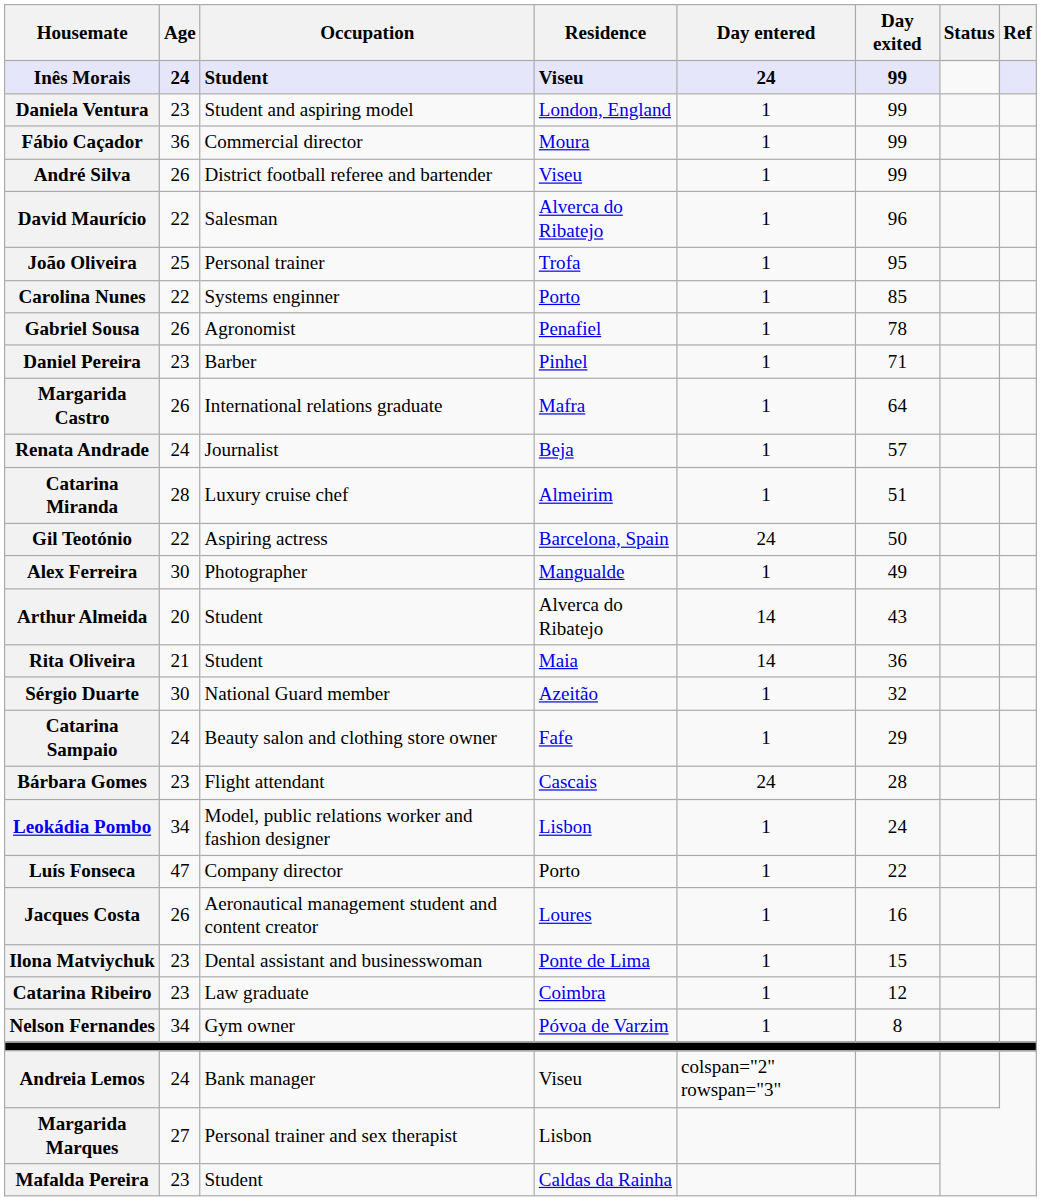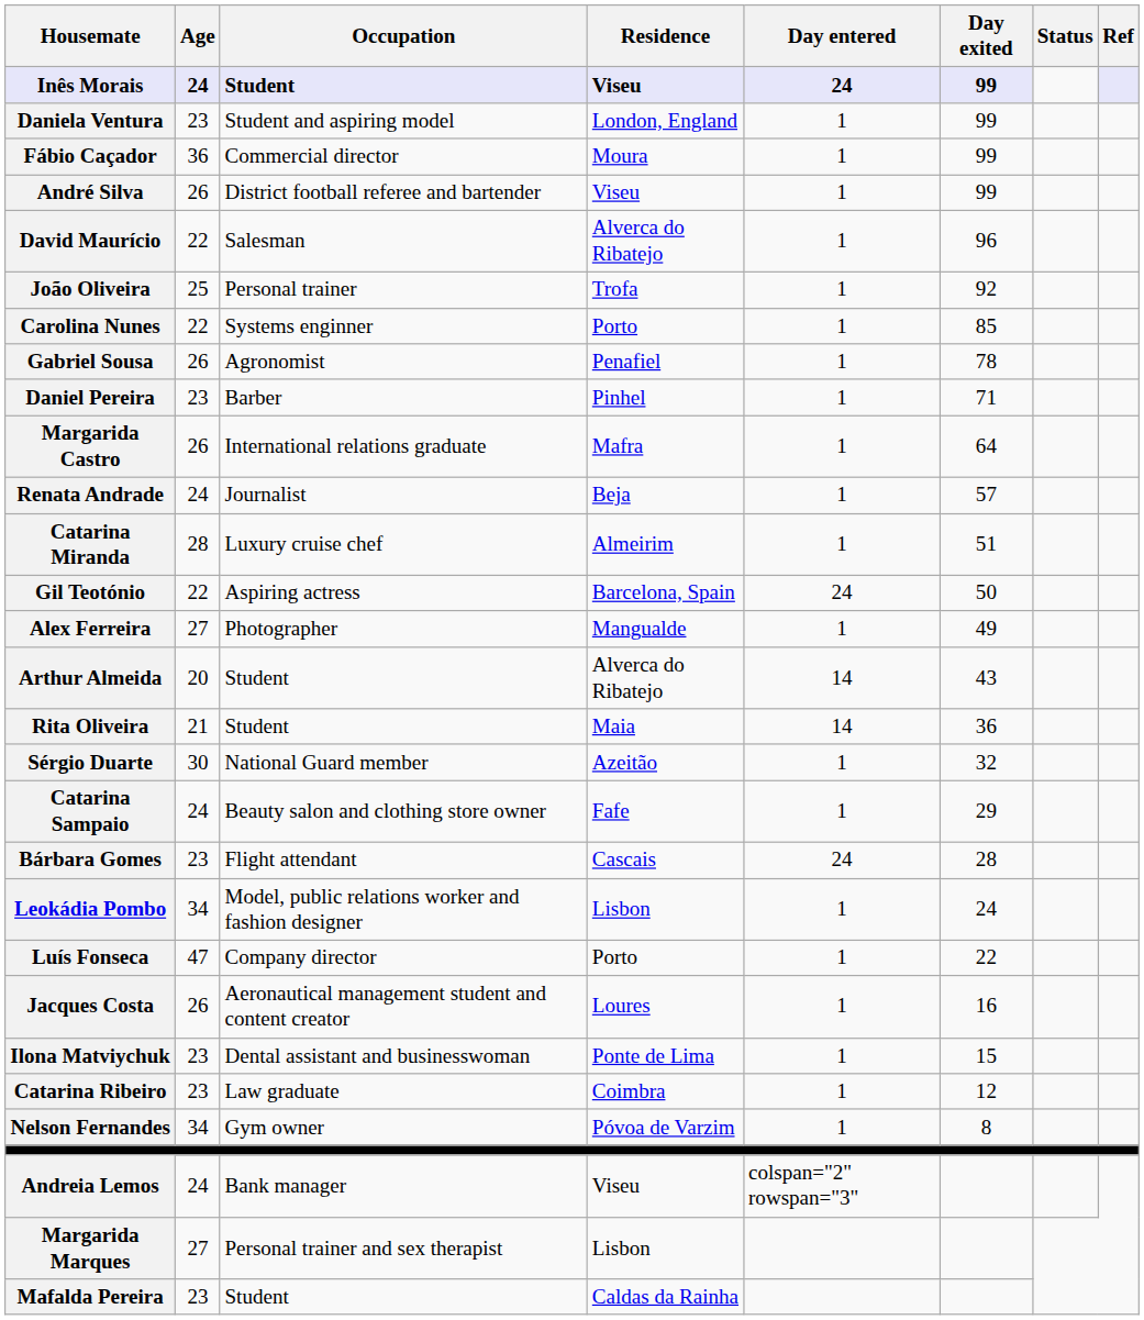João Oliveira | Day exited: 95 -> 92
Alex Ferreira | Age: 30 -> 27
